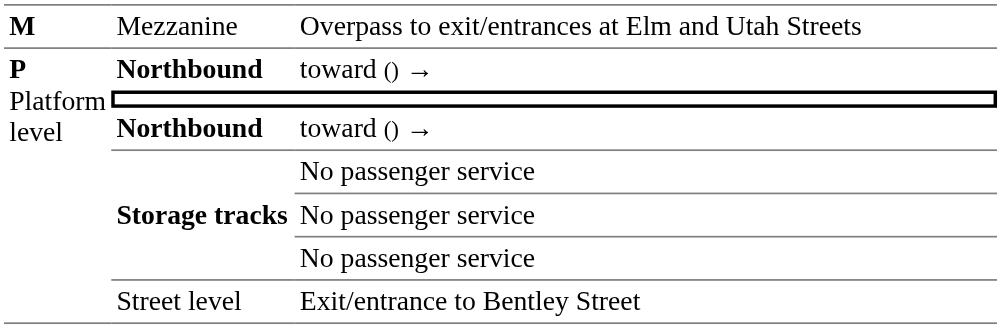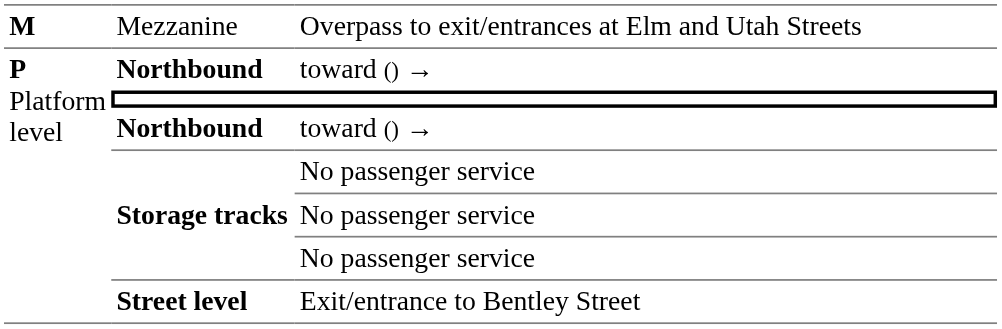Street level | column 2: normal -> bold
